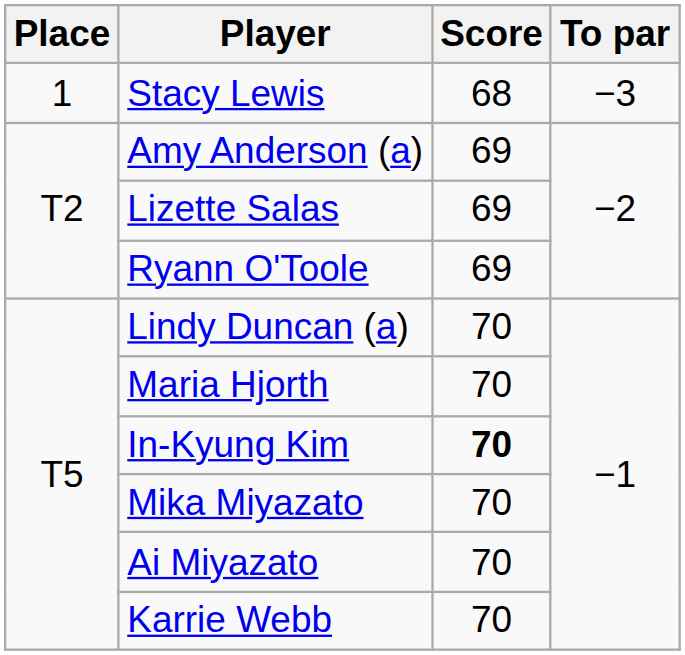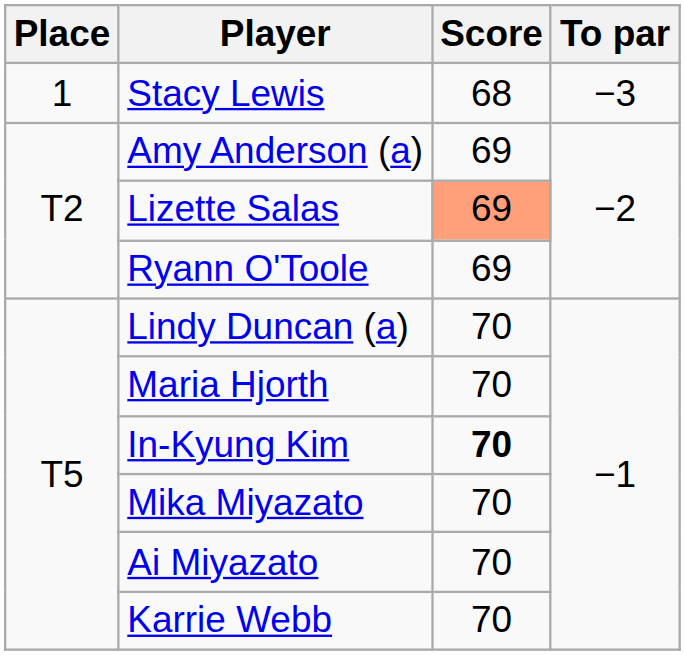Lizette Salas | Score: no background -> lightsalmon background
